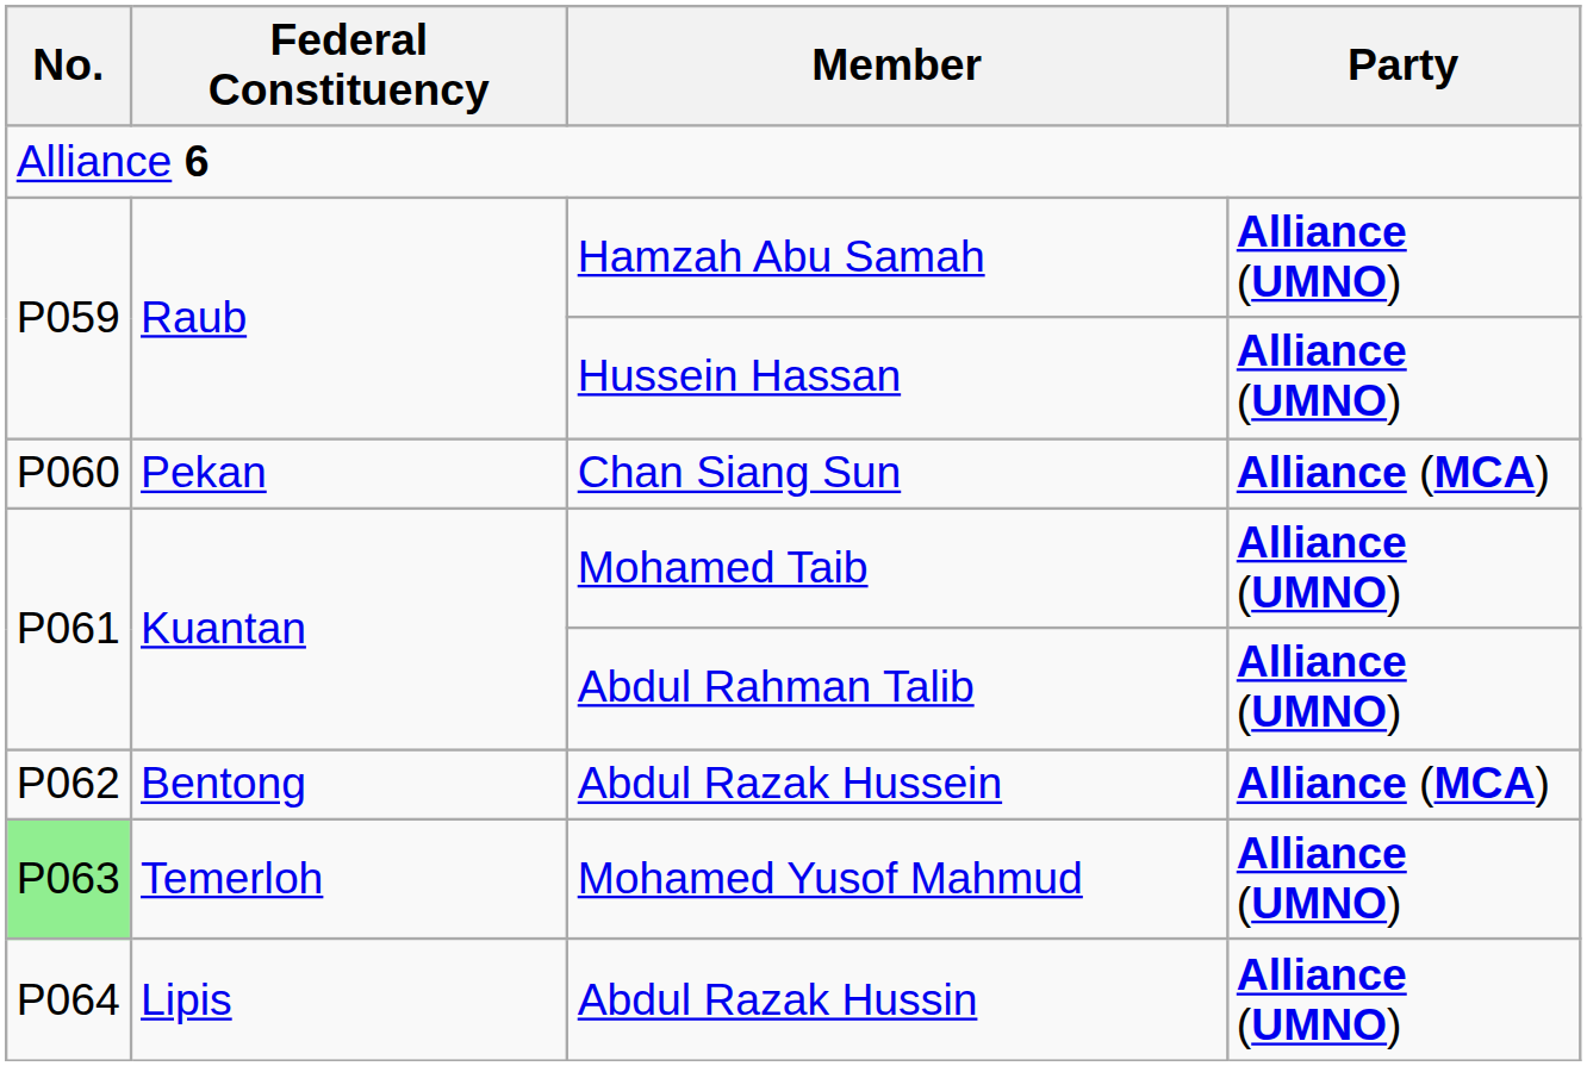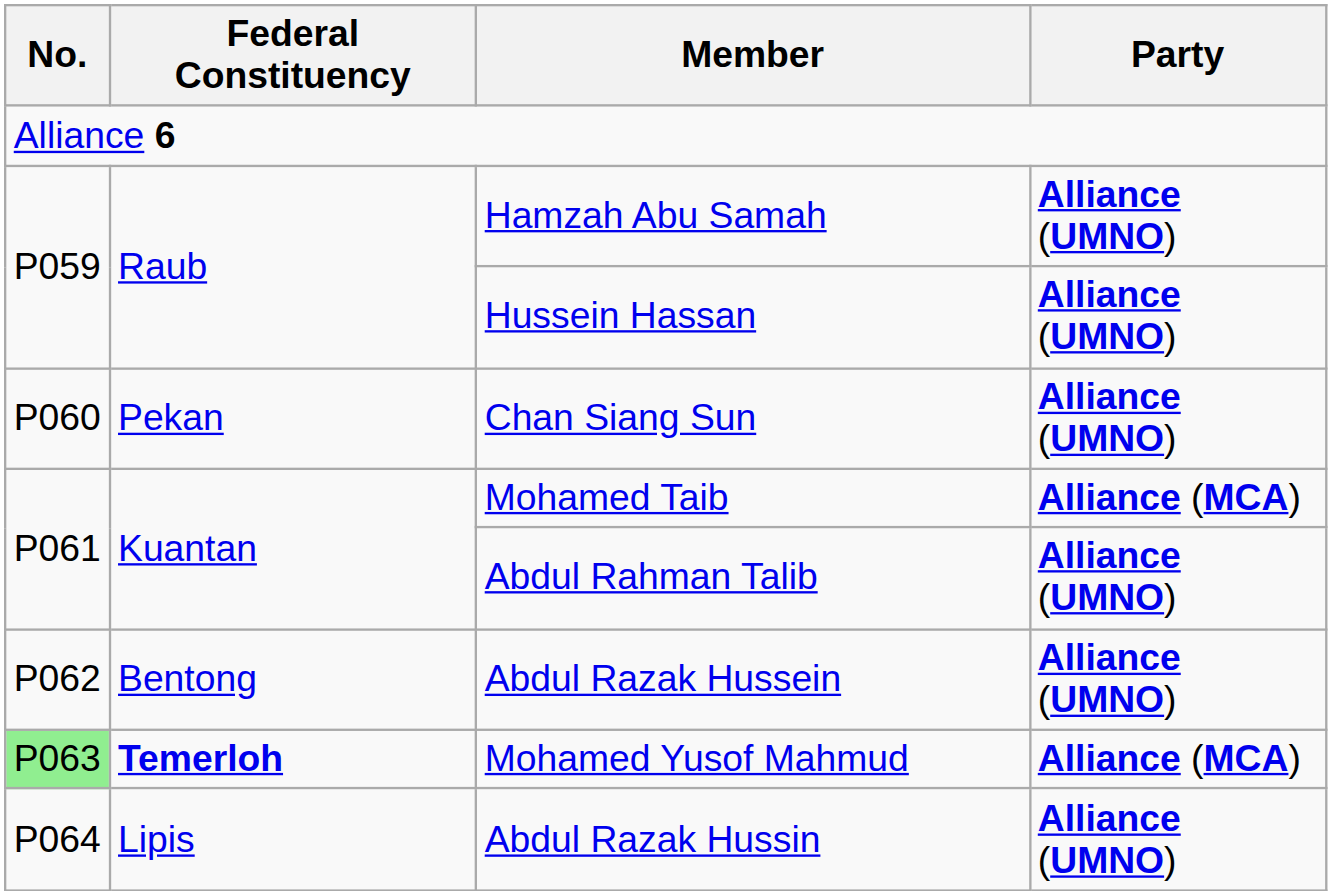Chan Siang Sun | Party: Alliance (MCA) -> Alliance (UMNO)
Mohamed Taib | Party: Alliance (UMNO) -> Alliance (MCA)
Abdul Razak Hussein | Party: Alliance (MCA) -> Alliance (UMNO)
Mohamed Yusof Mahmud | Federal Constituency: normal -> bold
Mohamed Yusof Mahmud | Party: Alliance (UMNO) -> Alliance (MCA)
